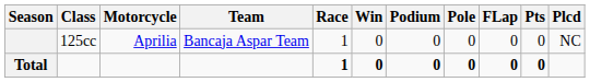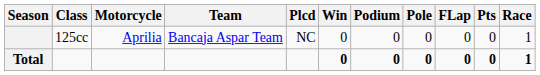columns swapped: Race <-> Plcd
